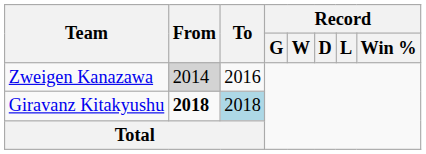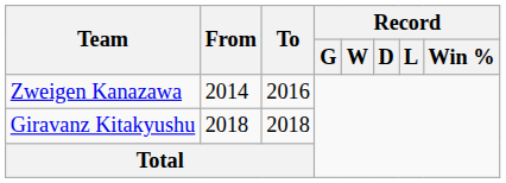Zweigen Kanazawa | From: lightgrey background -> no background
Giravanz Kitakyushu | From: bold -> normal
Giravanz Kitakyushu | To: lightblue background -> no background
